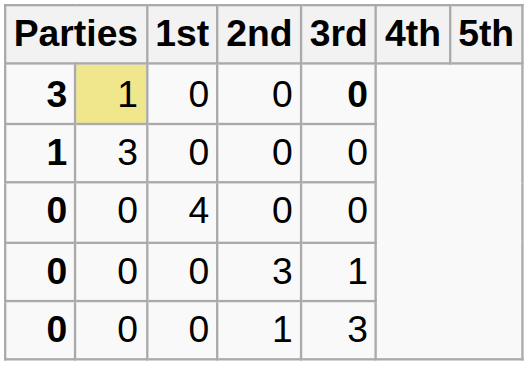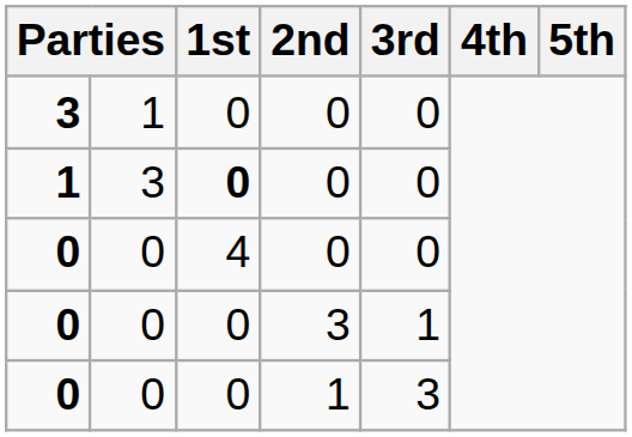row 2 | column 2: khaki background -> no background
row 2 | 3rd: bold -> normal
row 3 | 1st: normal -> bold
